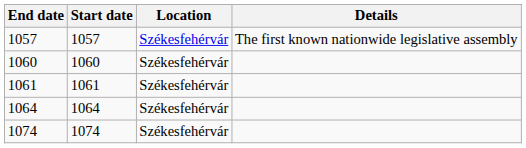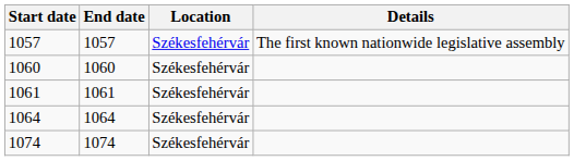columns swapped: Start date <-> End date
